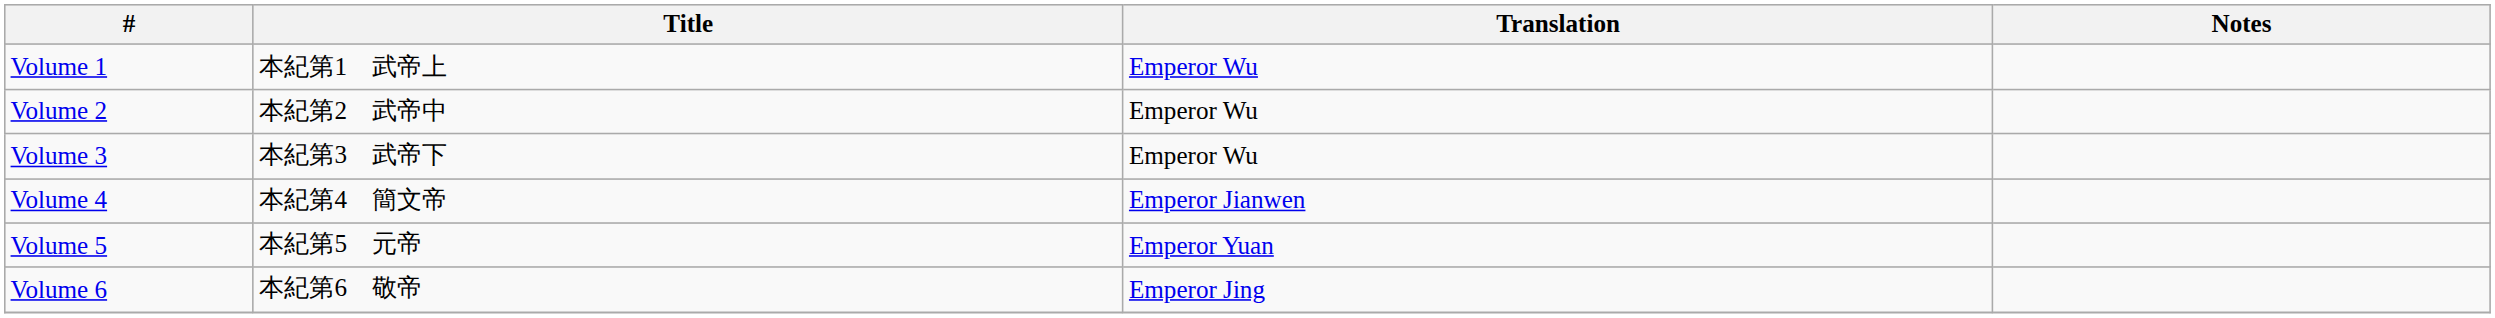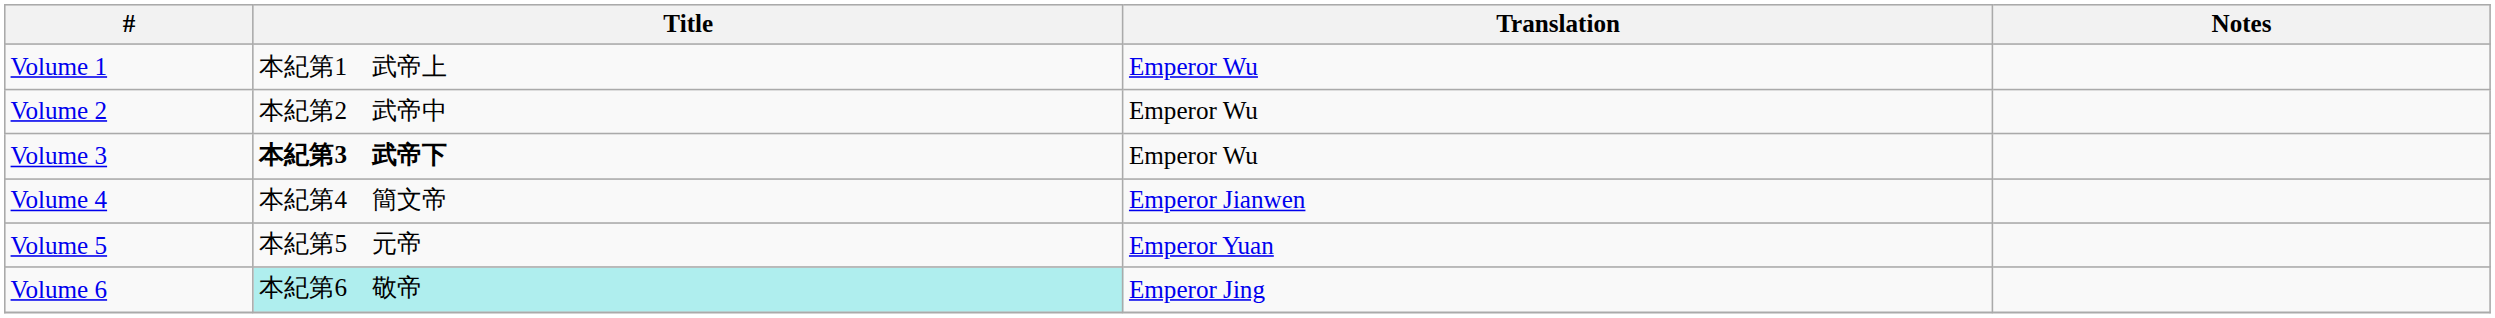Volume 3 | Title: normal -> bold
Volume 6 | Title: no background -> paleturquoise background
